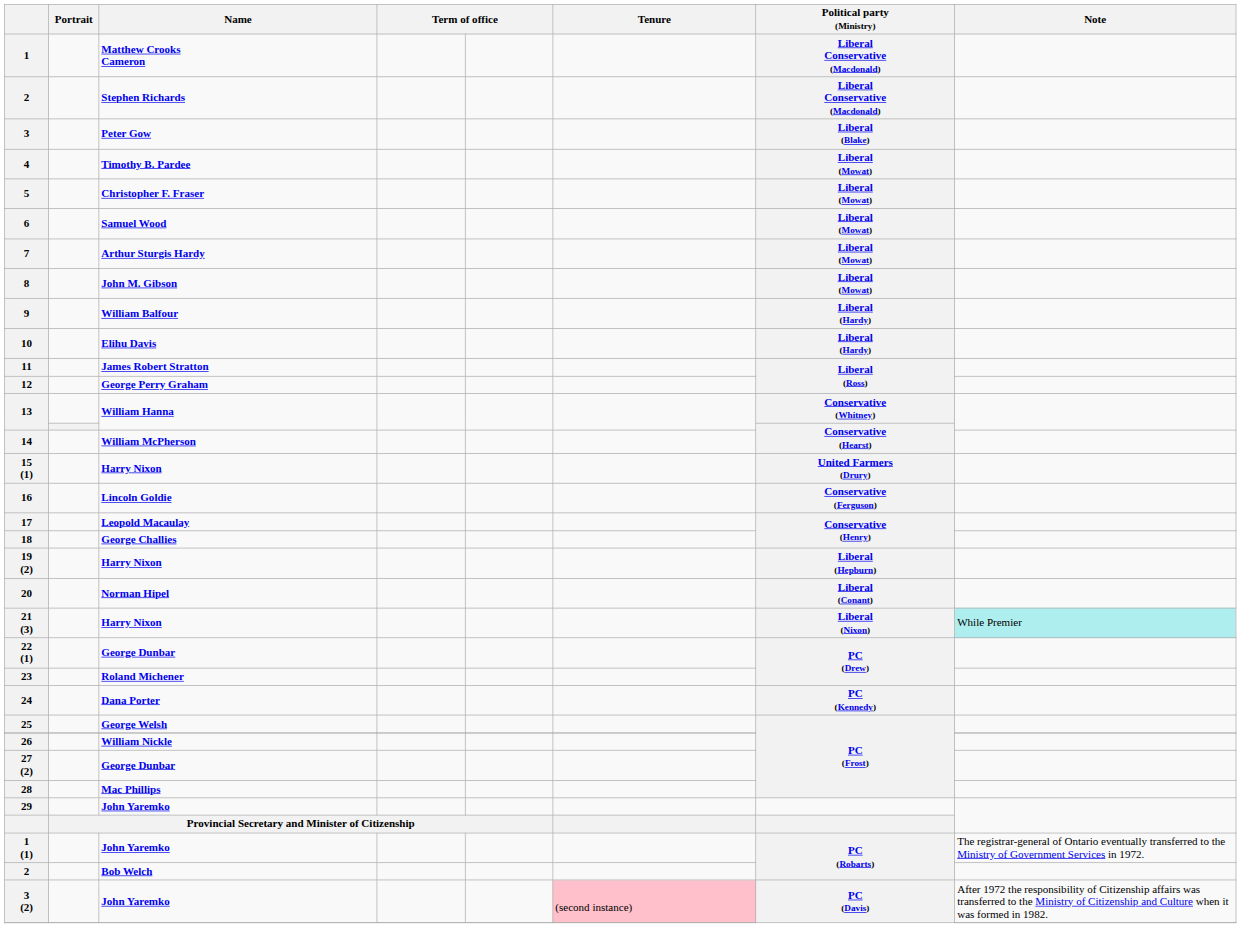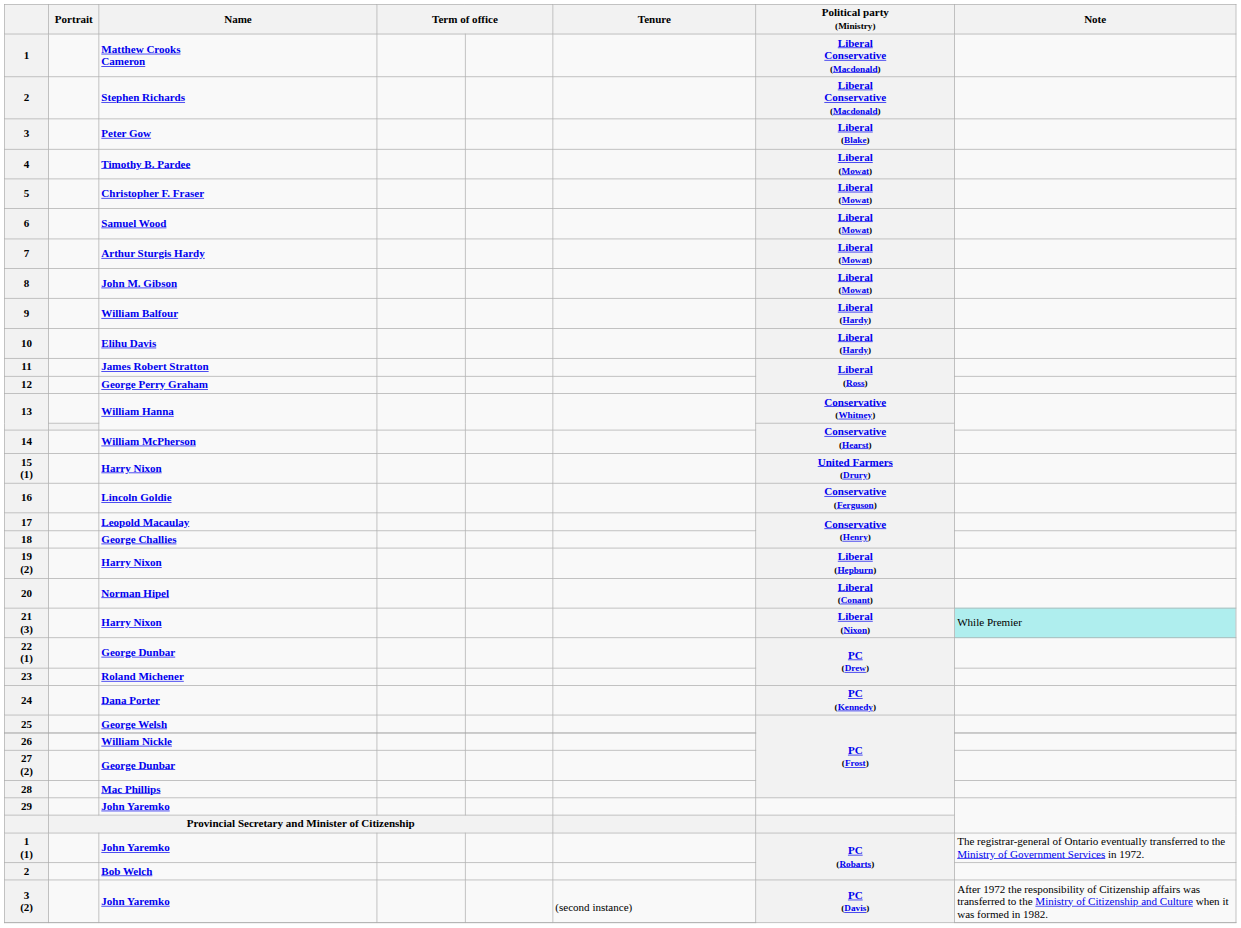3 (2) | Tenure: pink background -> no background
